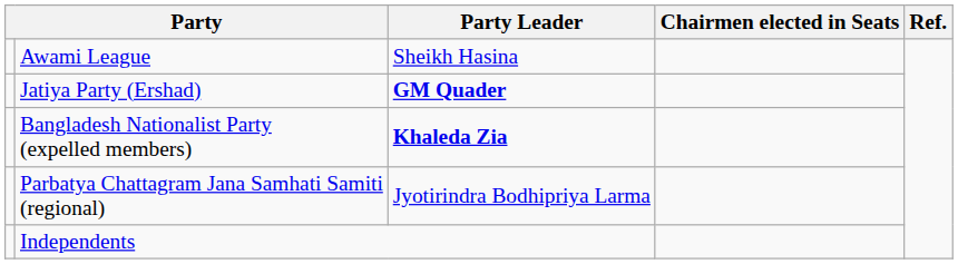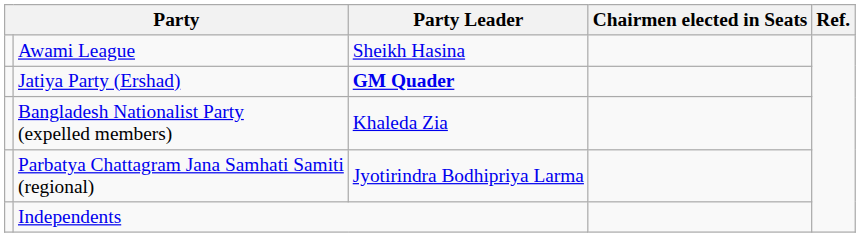Bangladesh Nationalist Party (expelled members) | Party Leader: bold -> normal
